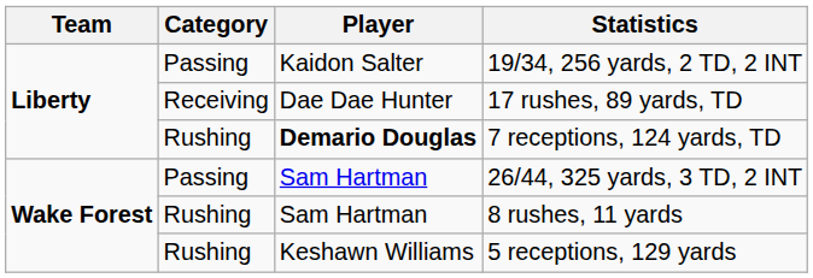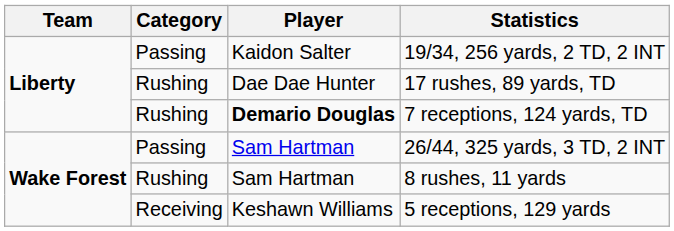17 rushes, 89 yards, TD | Category: Receiving -> Rushing
5 receptions, 129 yards | Category: Rushing -> Receiving
